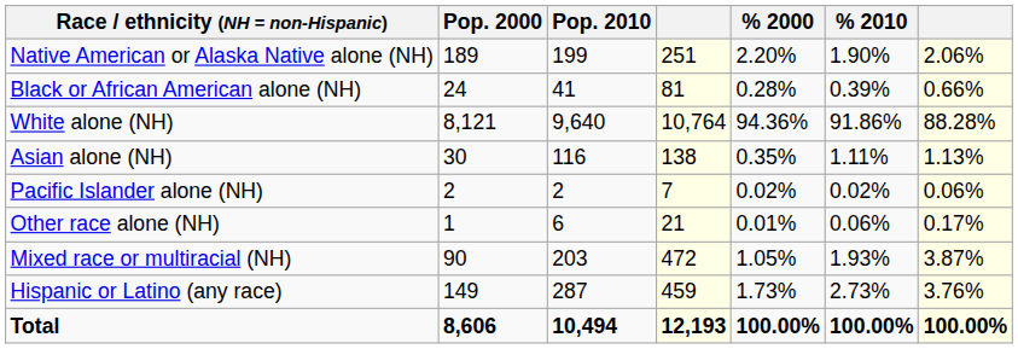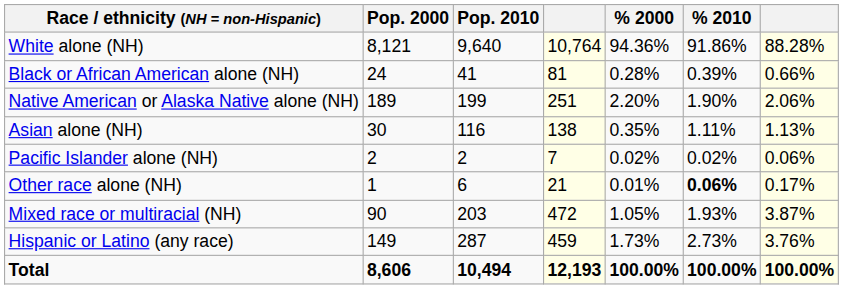rows swapped: White alone (NH) <-> Native American or Alaska Native alone (NH)
Other race alone (NH) | % 2010: normal -> bold
